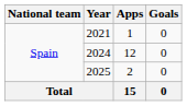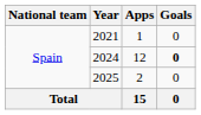2024 | Goals: normal -> bold
